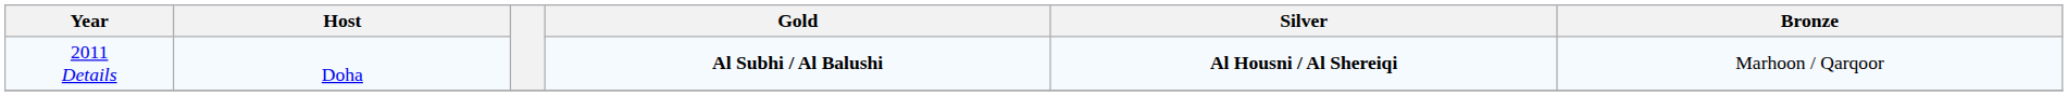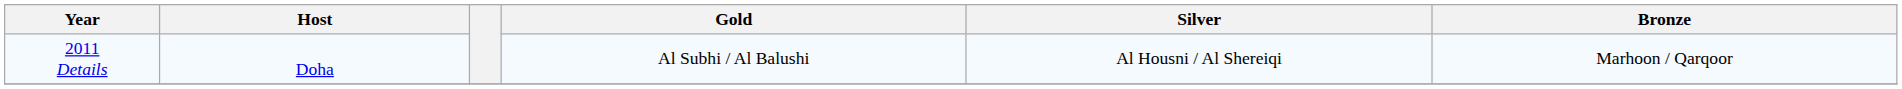2011 Details | Gold: bold -> normal
2011 Details | Silver: bold -> normal
